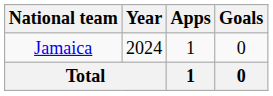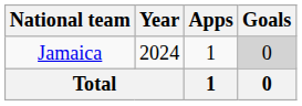Jamaica | Goals: no background -> lightgrey background
